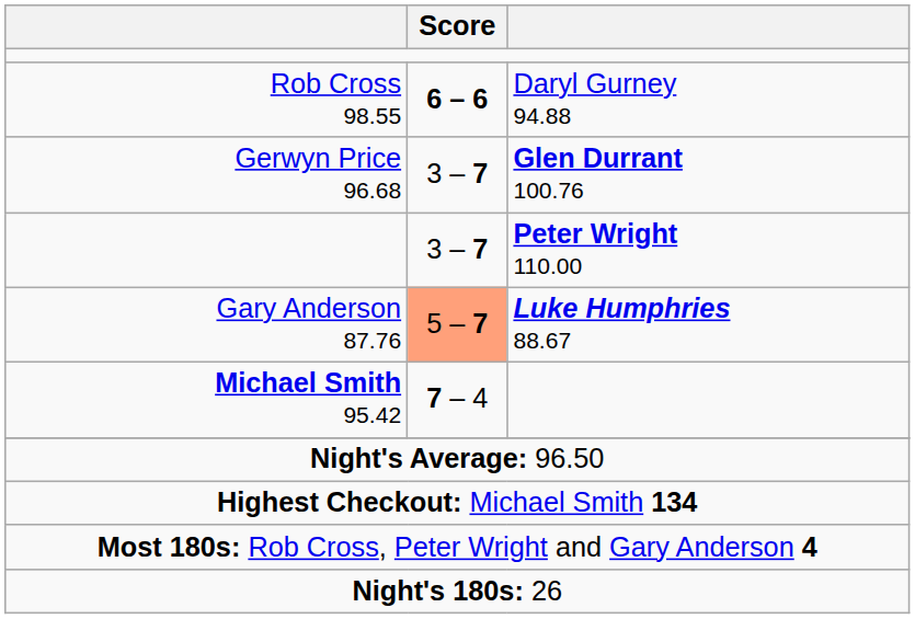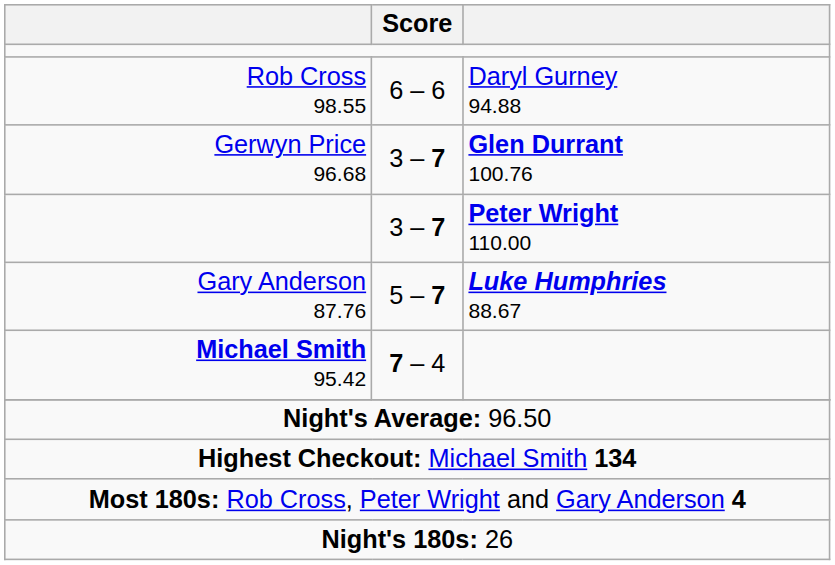Rob Cross 98.55 | Score: bold -> normal
Gary Anderson 87.76 | Score: lightsalmon background -> no background
